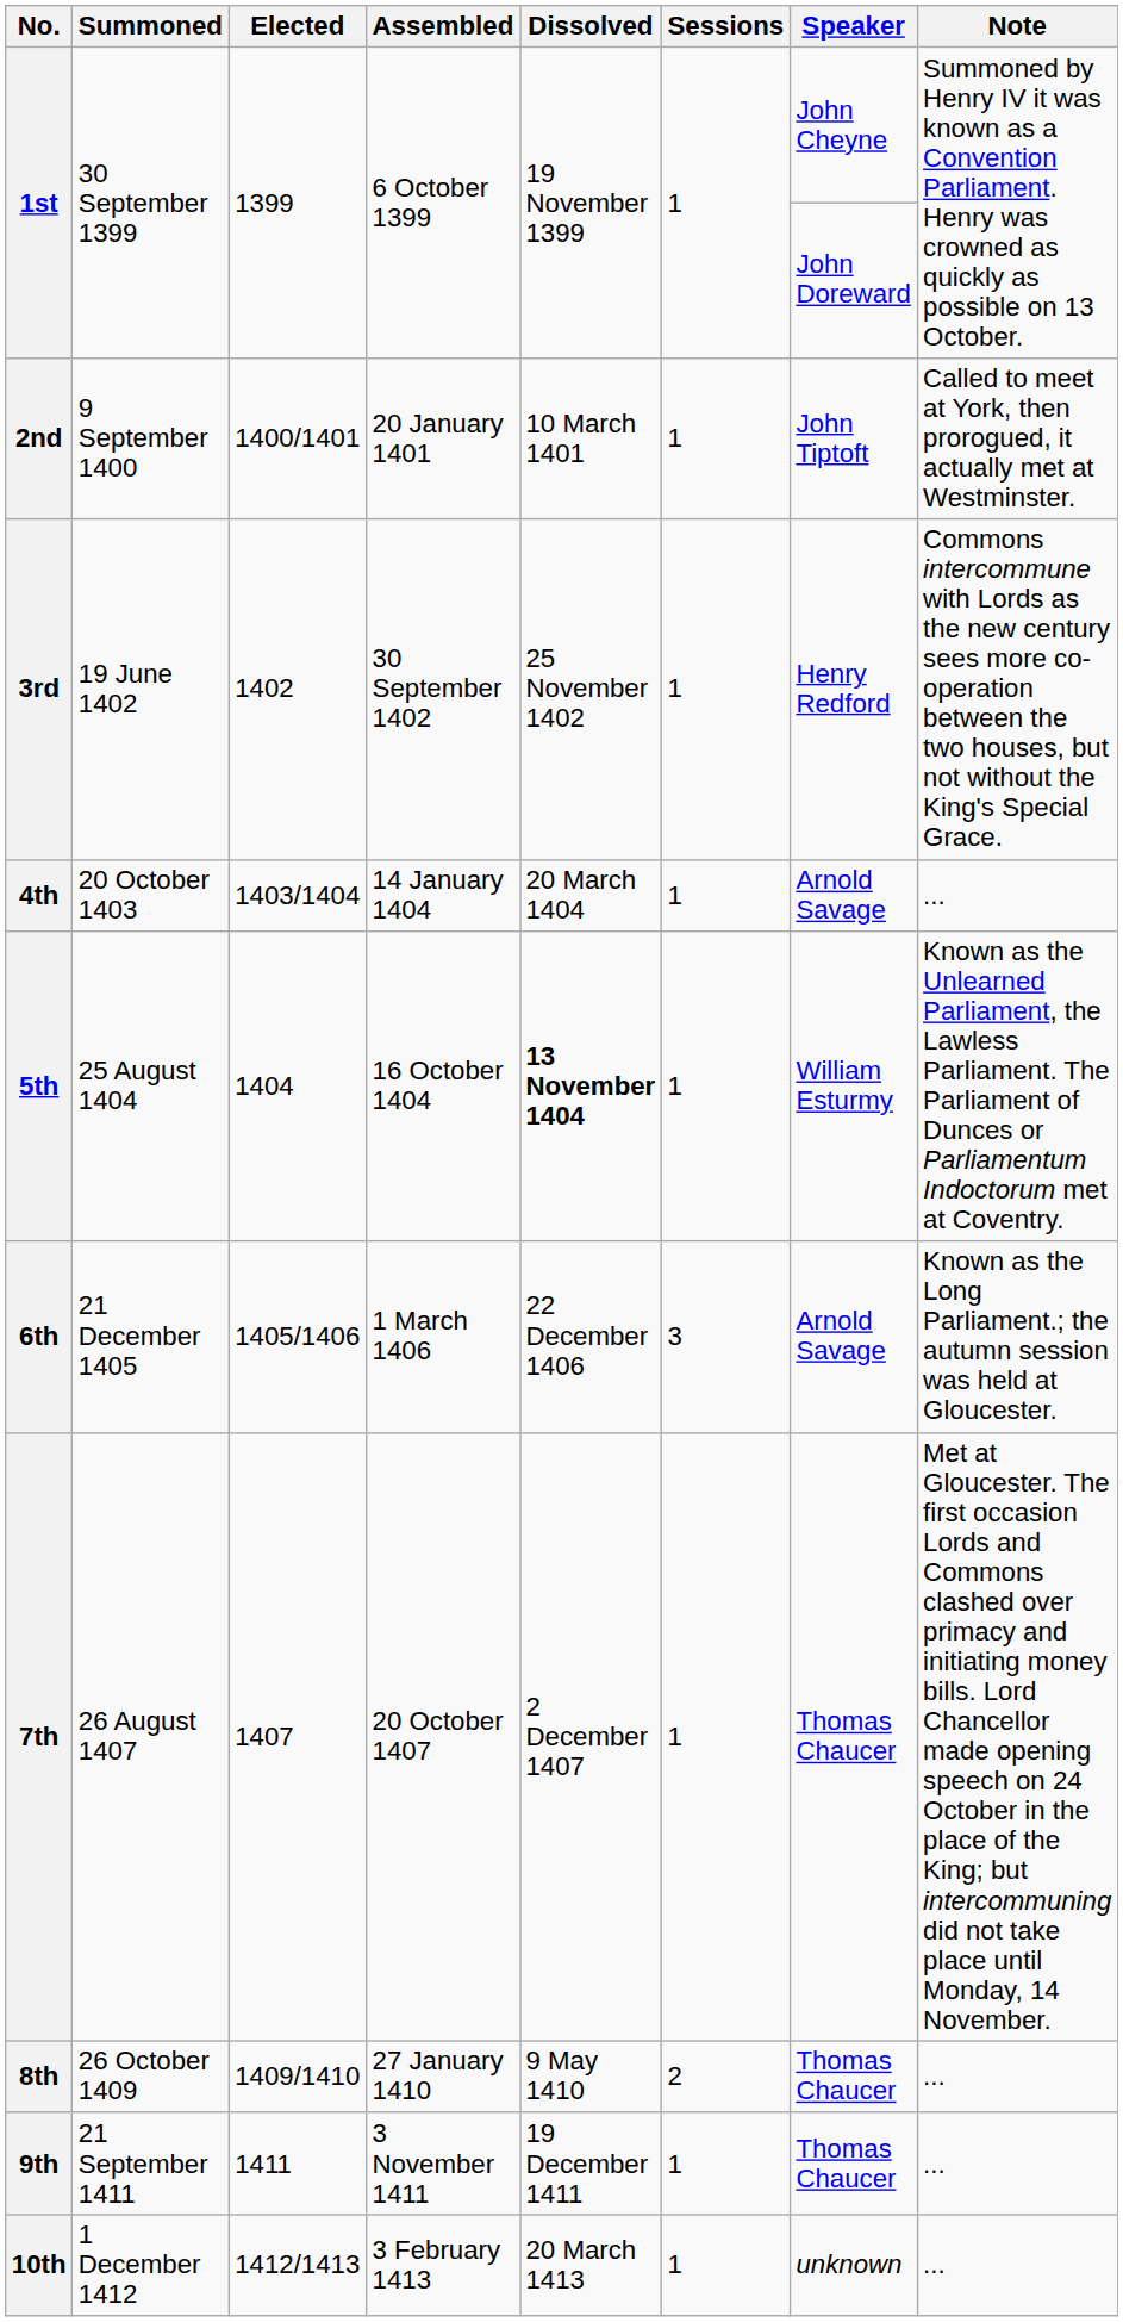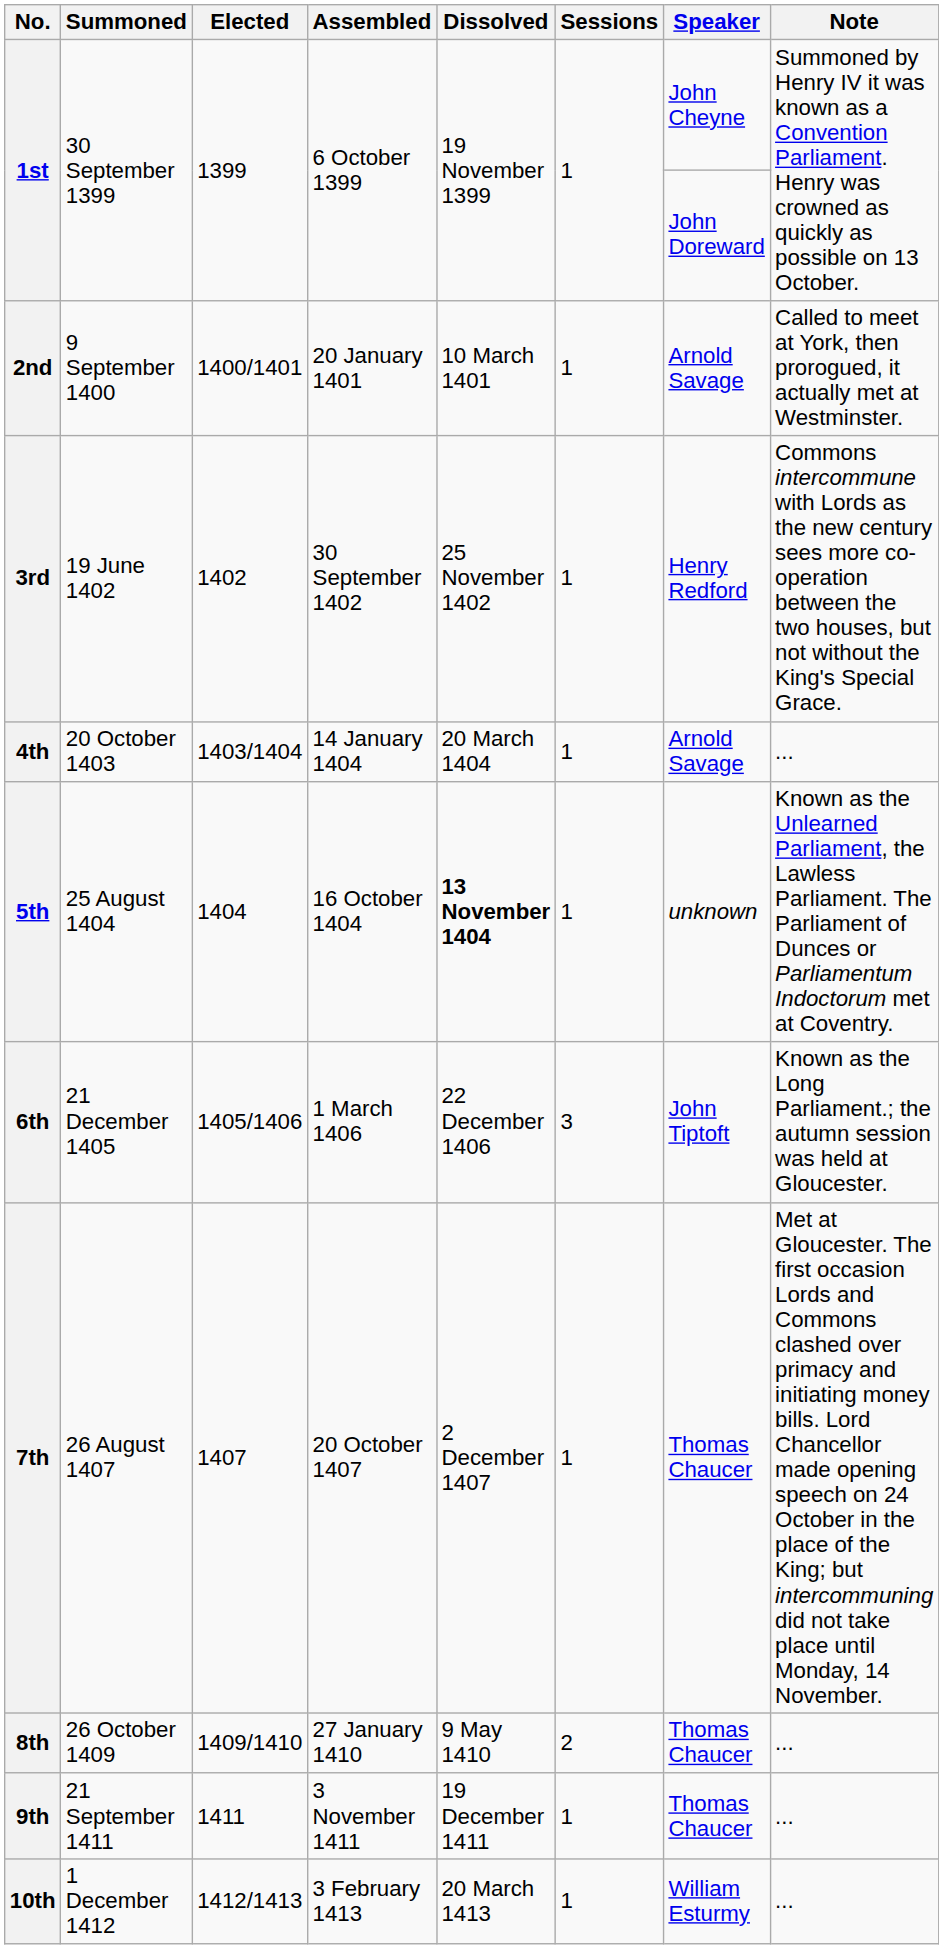2nd | Speaker: John Tiptoft -> Arnold Savage
5th | Speaker: William Esturmy -> unknown
6th | Speaker: Arnold Savage -> John Tiptoft
10th | Speaker: unknown -> William Esturmy
